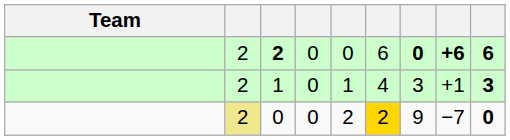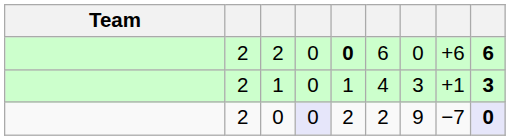row 2 | column 3: bold -> normal
row 2 | column 5: normal -> bold
row 2 | column 7: bold -> normal
row 2 | column 8: bold -> normal
row 4 | column 2: khaki background -> no background
row 4 | column 4: no background -> lavender background
row 4 | column 6: gold background -> no background
row 4 | column 9: no background -> lavender background
